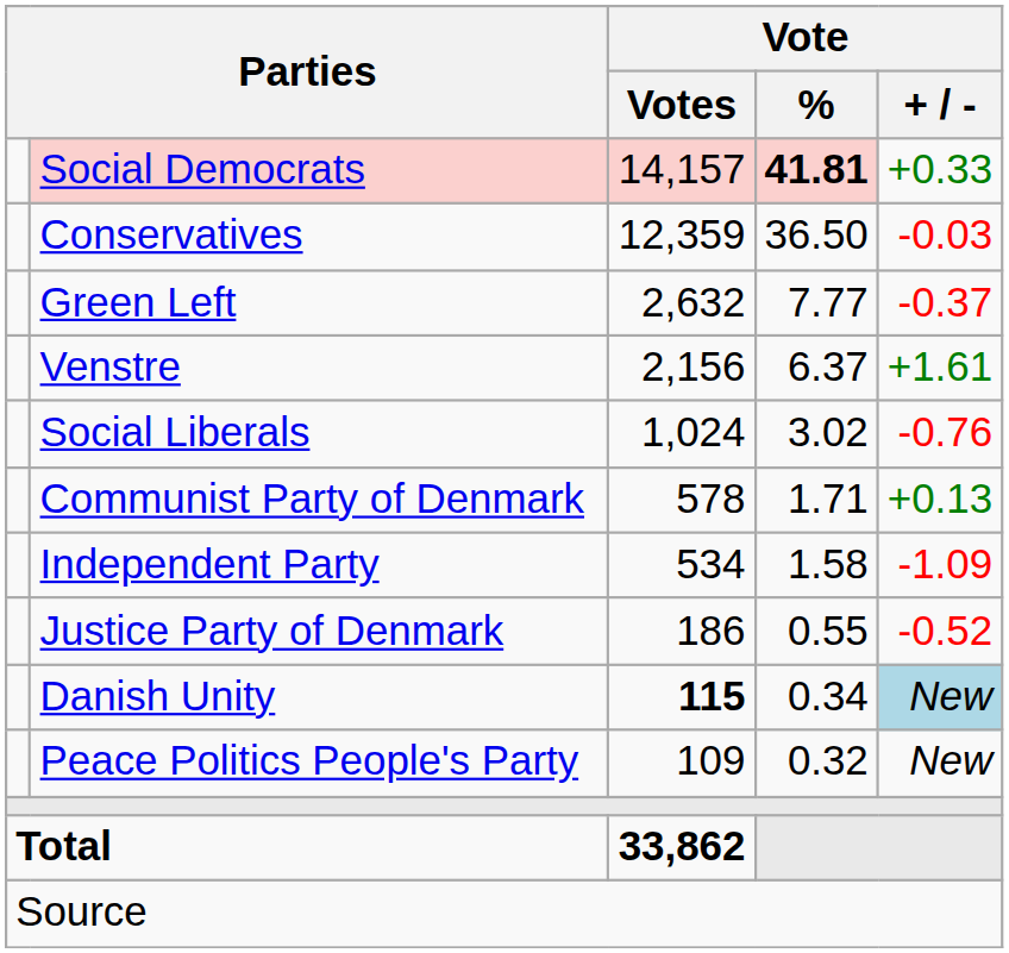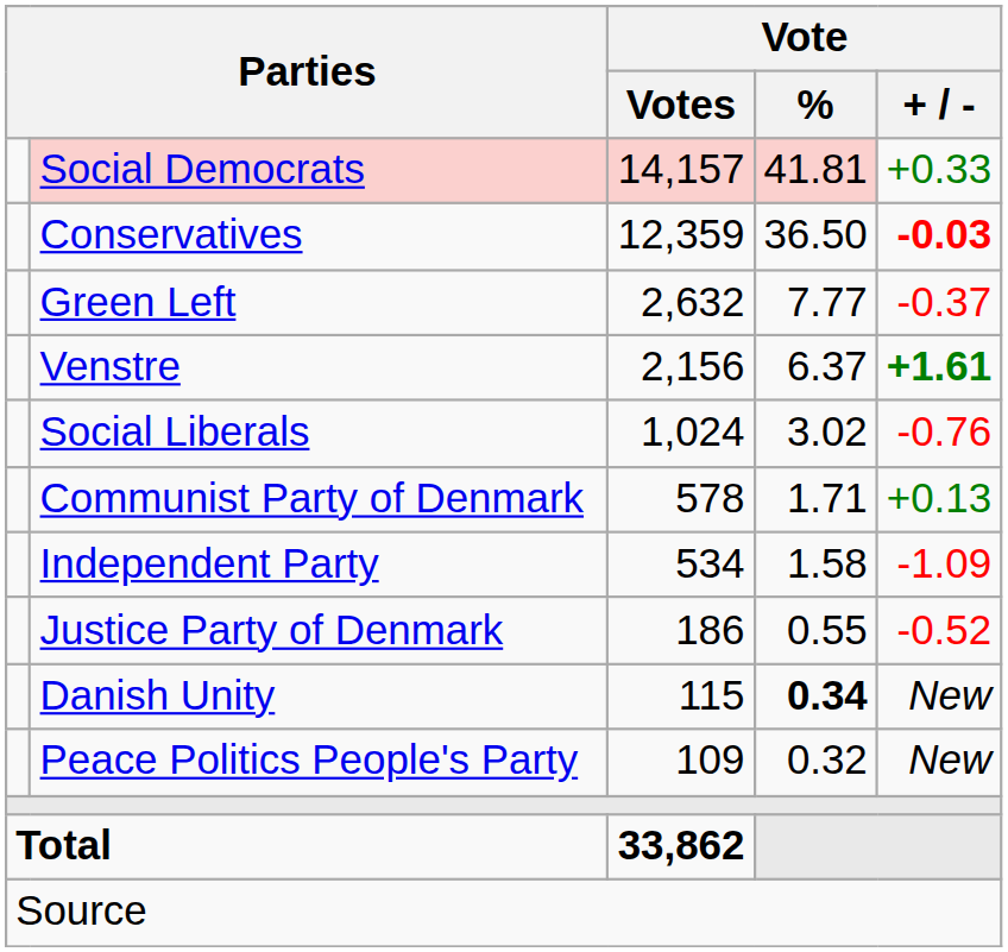Social Democrats | Vote / %: bold -> normal
Conservatives | Vote / + / -: normal -> bold
Venstre | Vote / + / -: normal -> bold
Danish Unity | Vote / Votes: bold -> normal
Danish Unity | Vote / %: normal -> bold
Danish Unity | Vote / + / -: lightblue background -> no background
